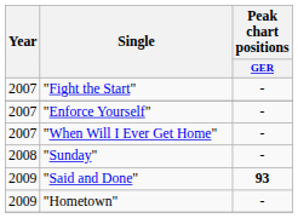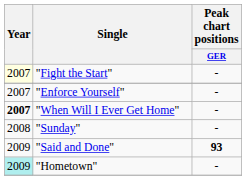"Fight the Start" | Year: no background -> lightyellow background
"When Will I Ever Get Home" | Year: normal -> bold
"Hometown" | Year: no background -> paleturquoise background
